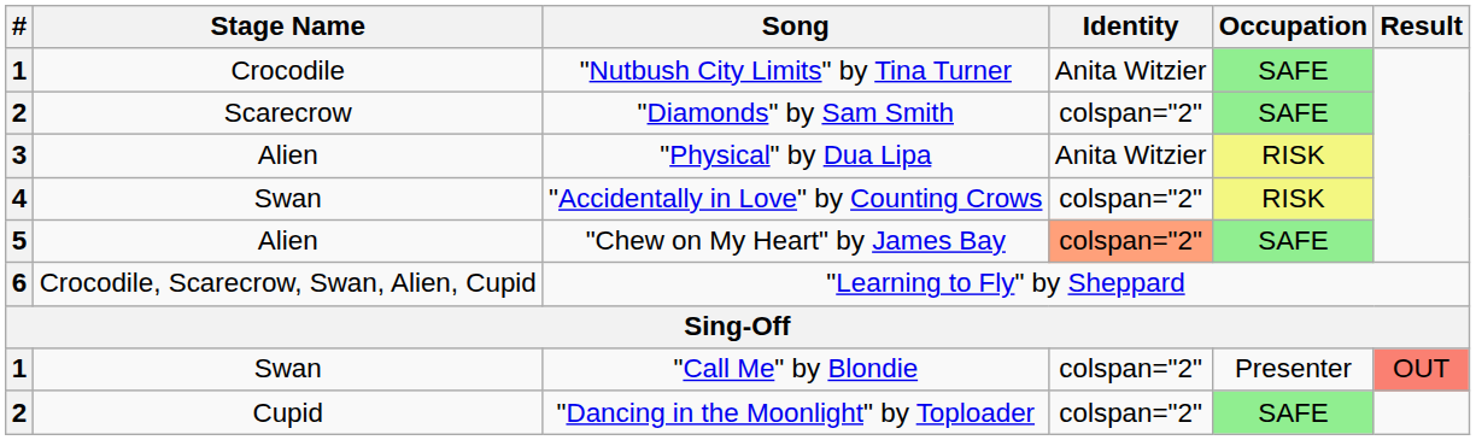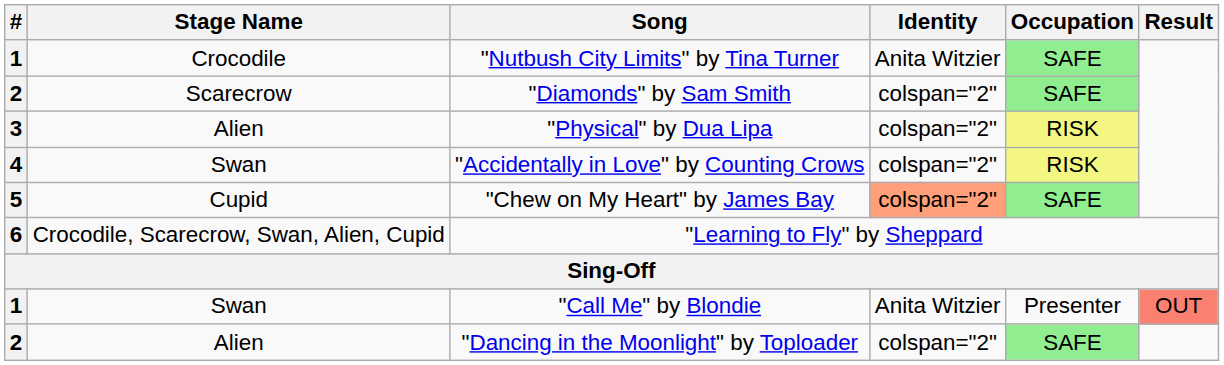"Physical" by Dua Lipa | Identity: Anita Witzier -> colspan="2"
"Chew on My Heart" by James Bay | Stage Name: Alien -> Cupid
"Call Me" by Blondie | Identity: colspan="2" -> Anita Witzier
"Dancing in the Moonlight" by Toploader | Stage Name: Cupid -> Alien
